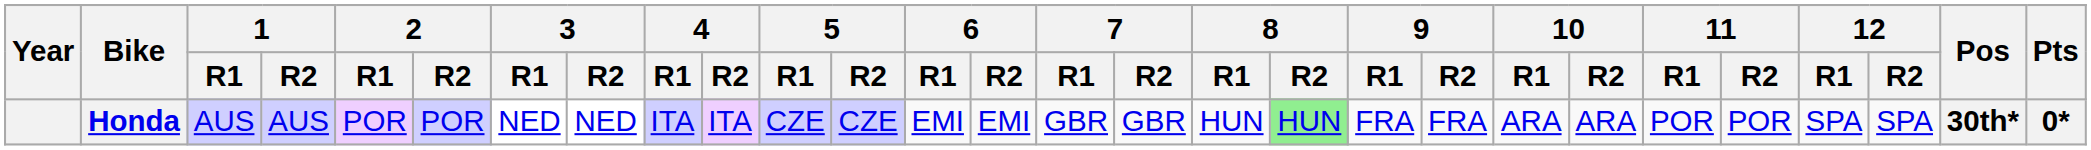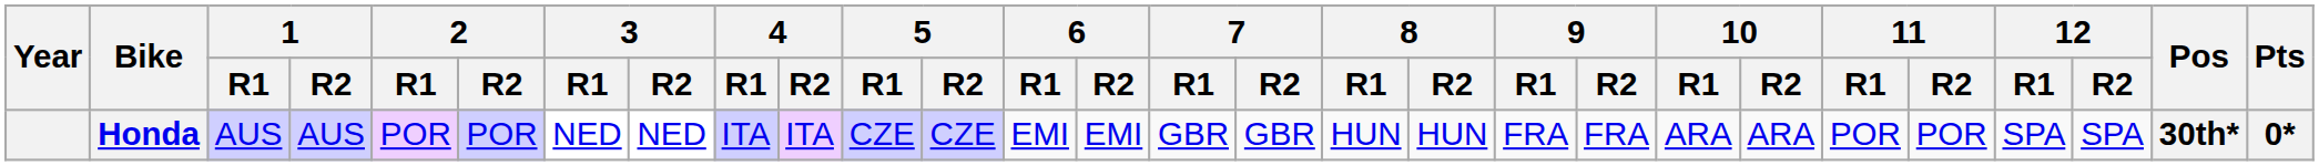Honda | 8 / R2: lightgreen background -> no background
